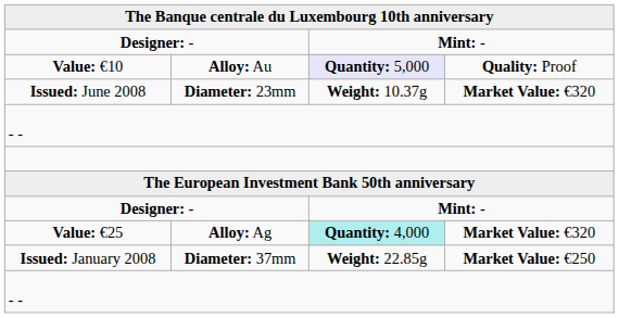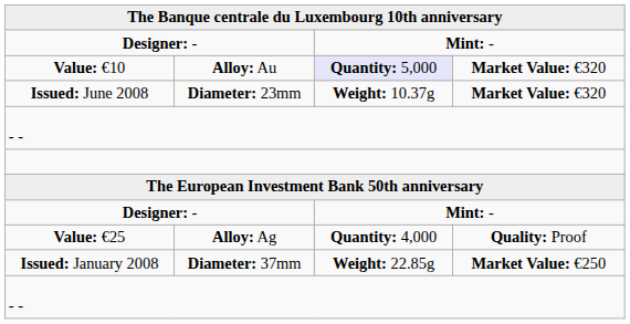Value: €10 | column 4: Quality: Proof -> Market Value: €320
Value: €25 | column 3: paleturquoise background -> no background
Value: €25 | column 4: Market Value: €320 -> Quality: Proof
